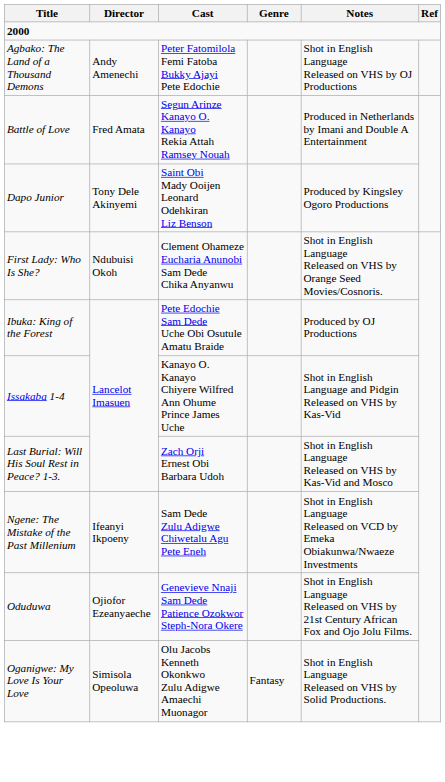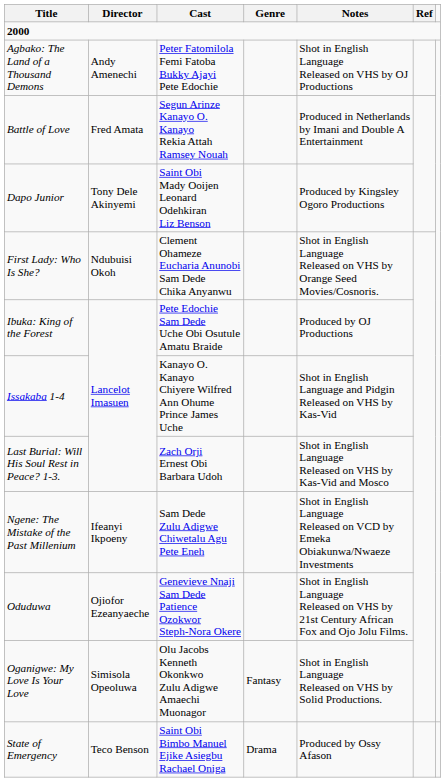+ row: State of Emergency | Teco Benson | Saint Obi Bimbo Manuel Ejike Asiegbu Rachael Oniga | Drama | Produced by Ossy Afason
